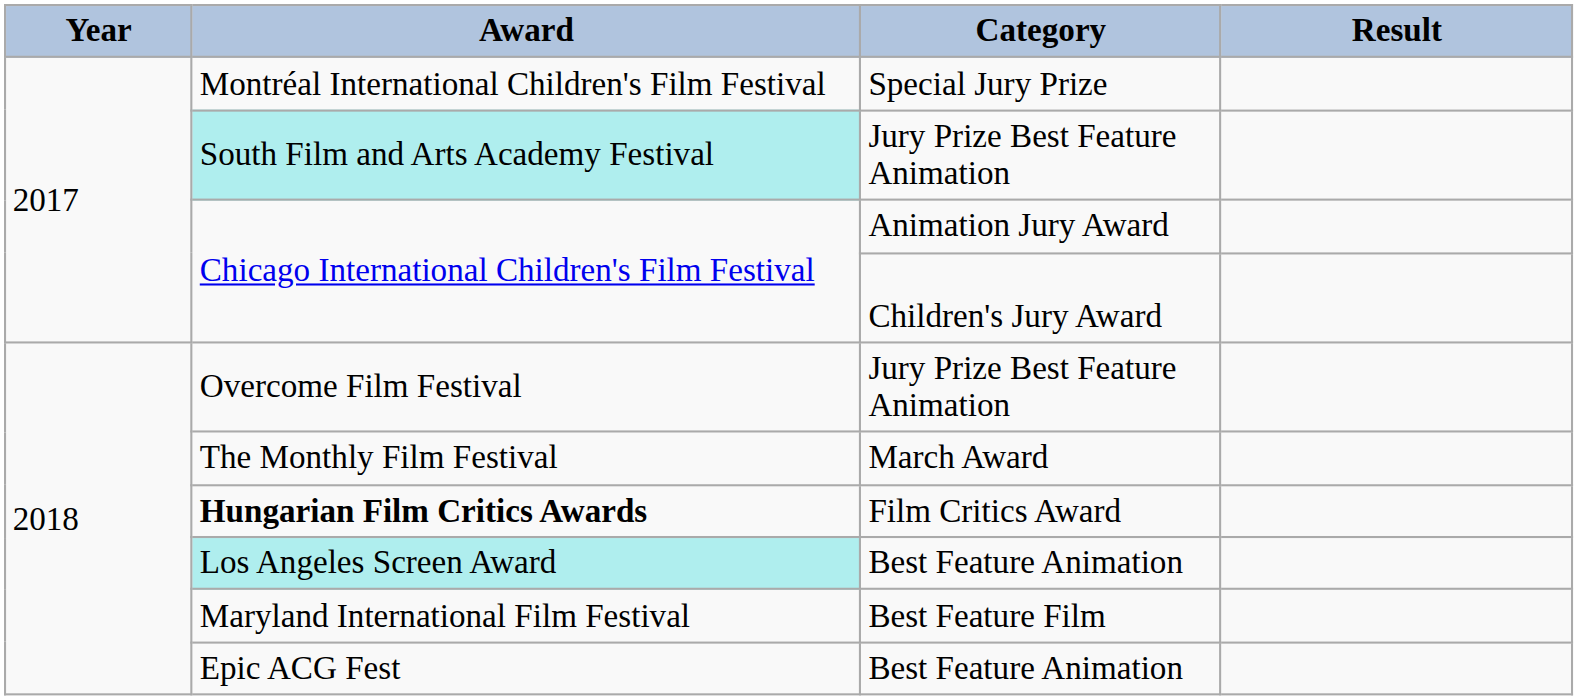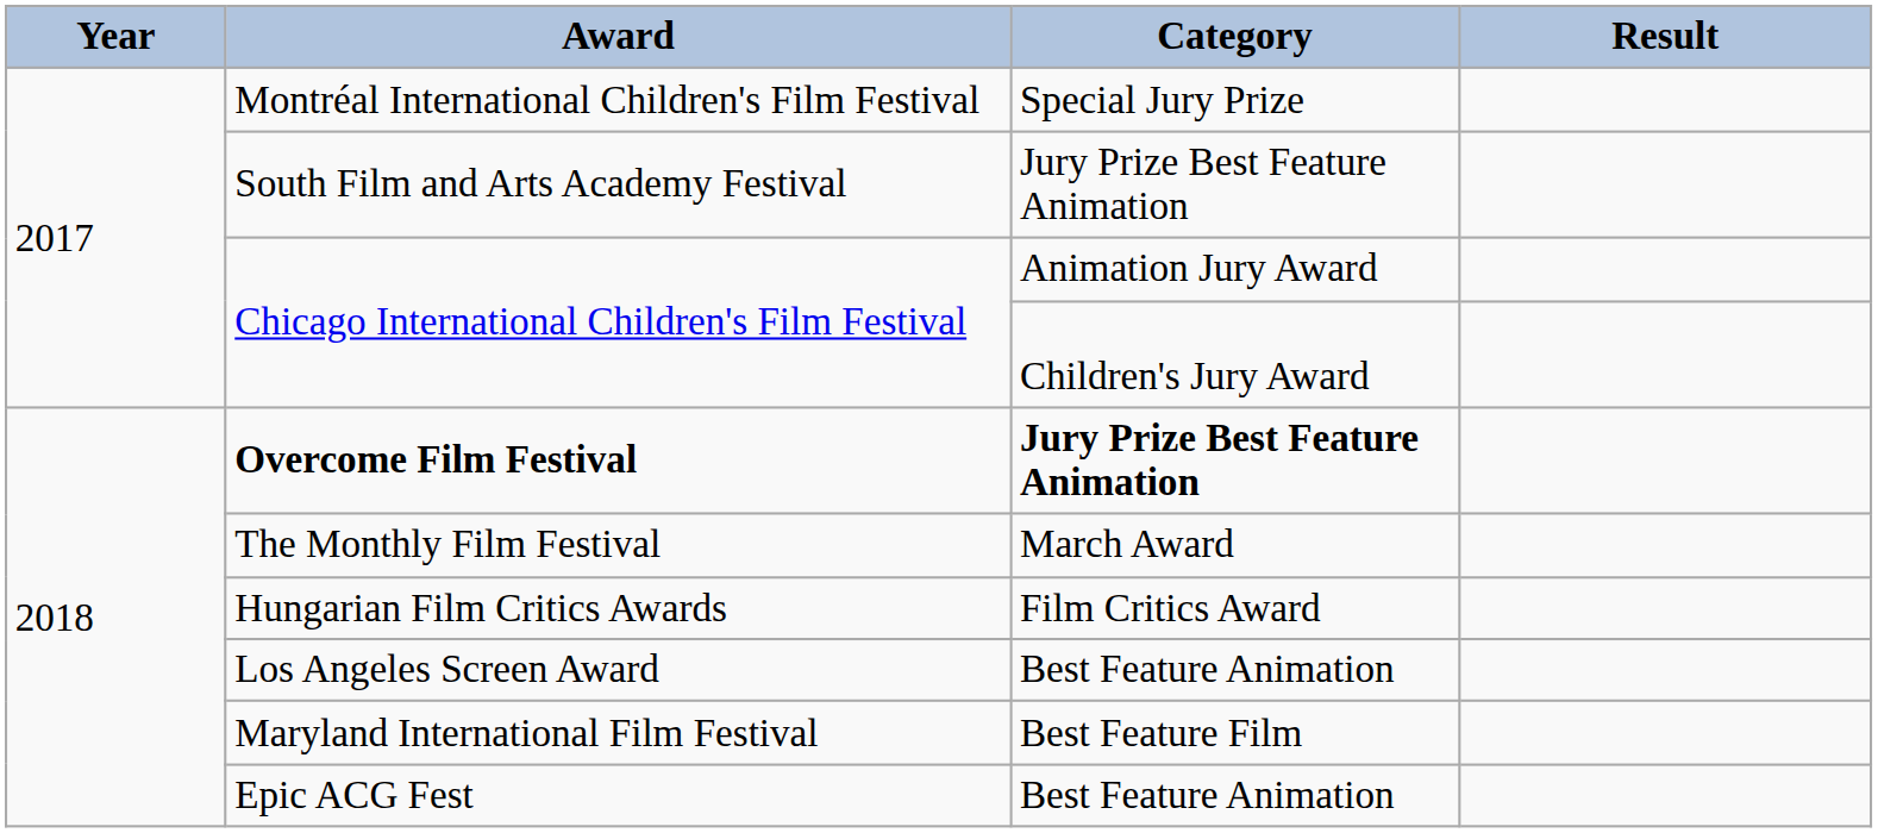South Film and Arts Academy Festival | Award: paleturquoise background -> no background
Overcome Film Festival | Award: normal -> bold
Overcome Film Festival | Category: normal -> bold
Hungarian Film Critics Awards | Award: bold -> normal
Los Angeles Screen Award | Award: paleturquoise background -> no background
